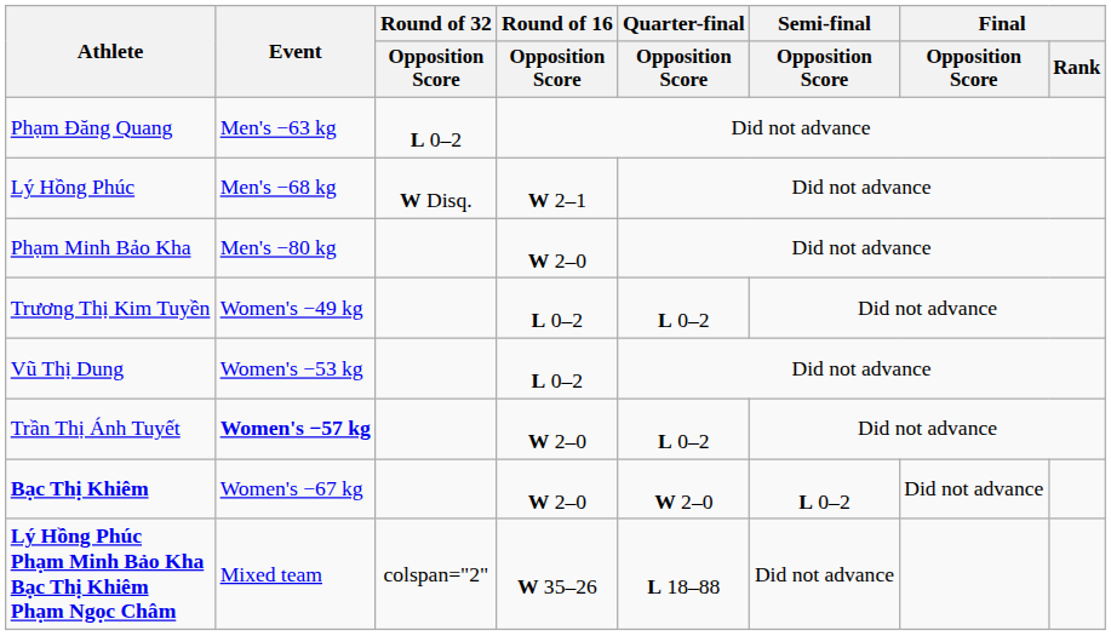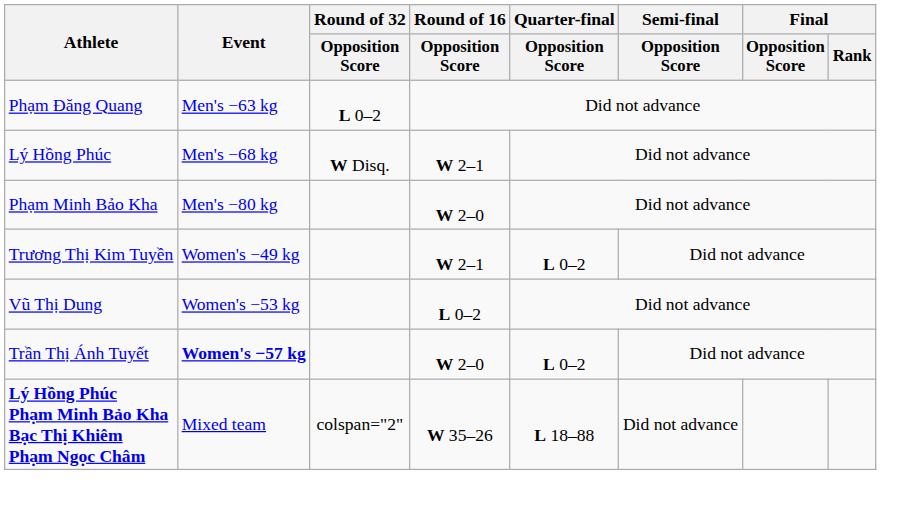Trương Thị Kim Tuyền | Round of 16 / Opposition Score: L 0–2 -> W 2–1
- row: Bạc Thị Khiêm | Women's −67 kg | W 2–0 | W 2–0 | L 0–2 | Did not advance
